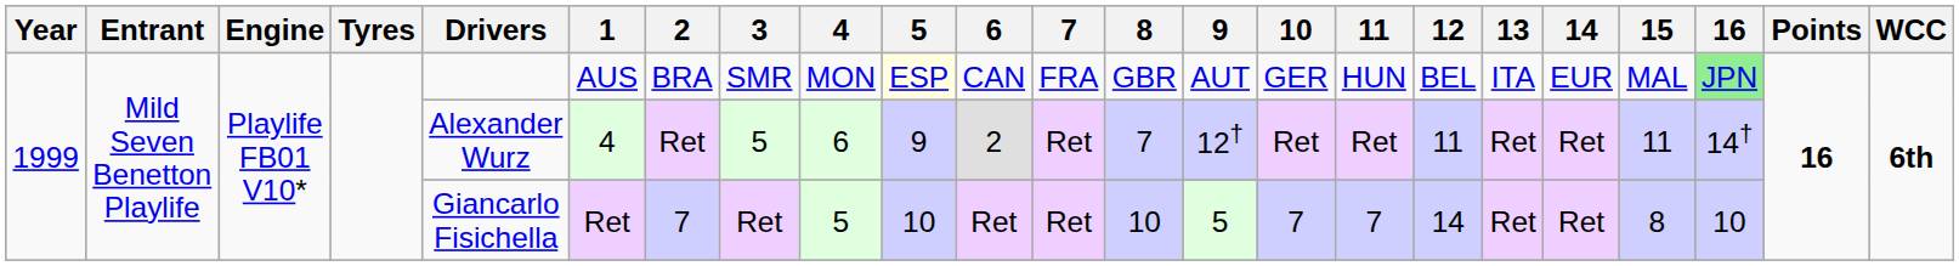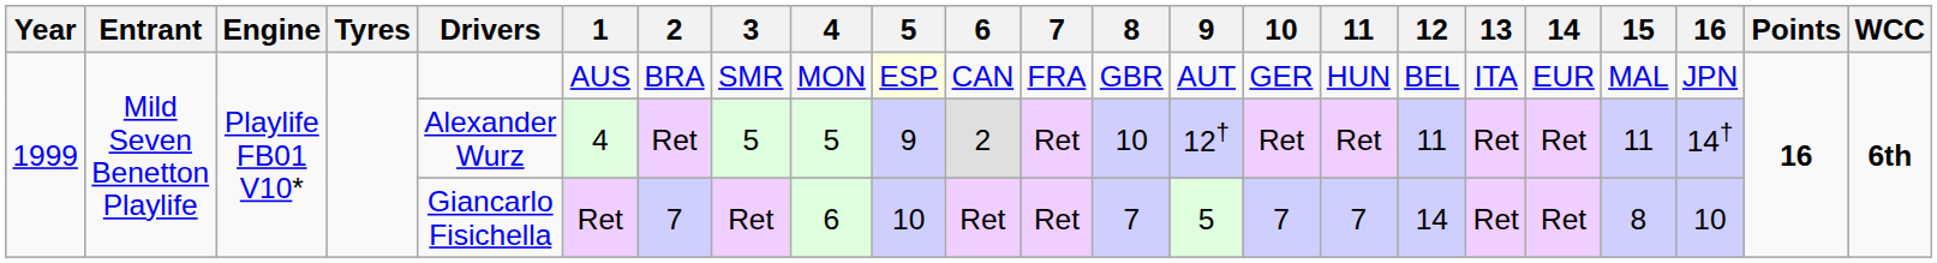row 2 | 16: lightgreen background -> no background
row 3 | 4: 6 -> 5
row 3 | 8: 7 -> 10
row 4 | 4: 5 -> 6
row 4 | 8: 10 -> 7
